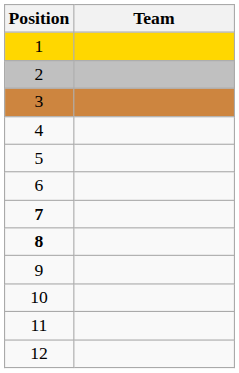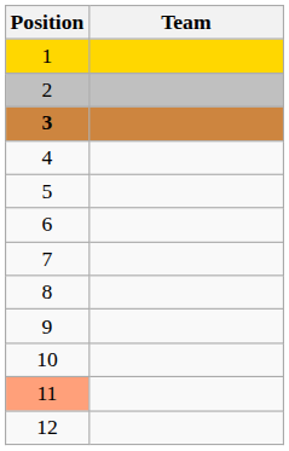3 | Position: normal -> bold
7 | Position: bold -> normal
8 | Position: bold -> normal
11 | Position: no background -> lightsalmon background
